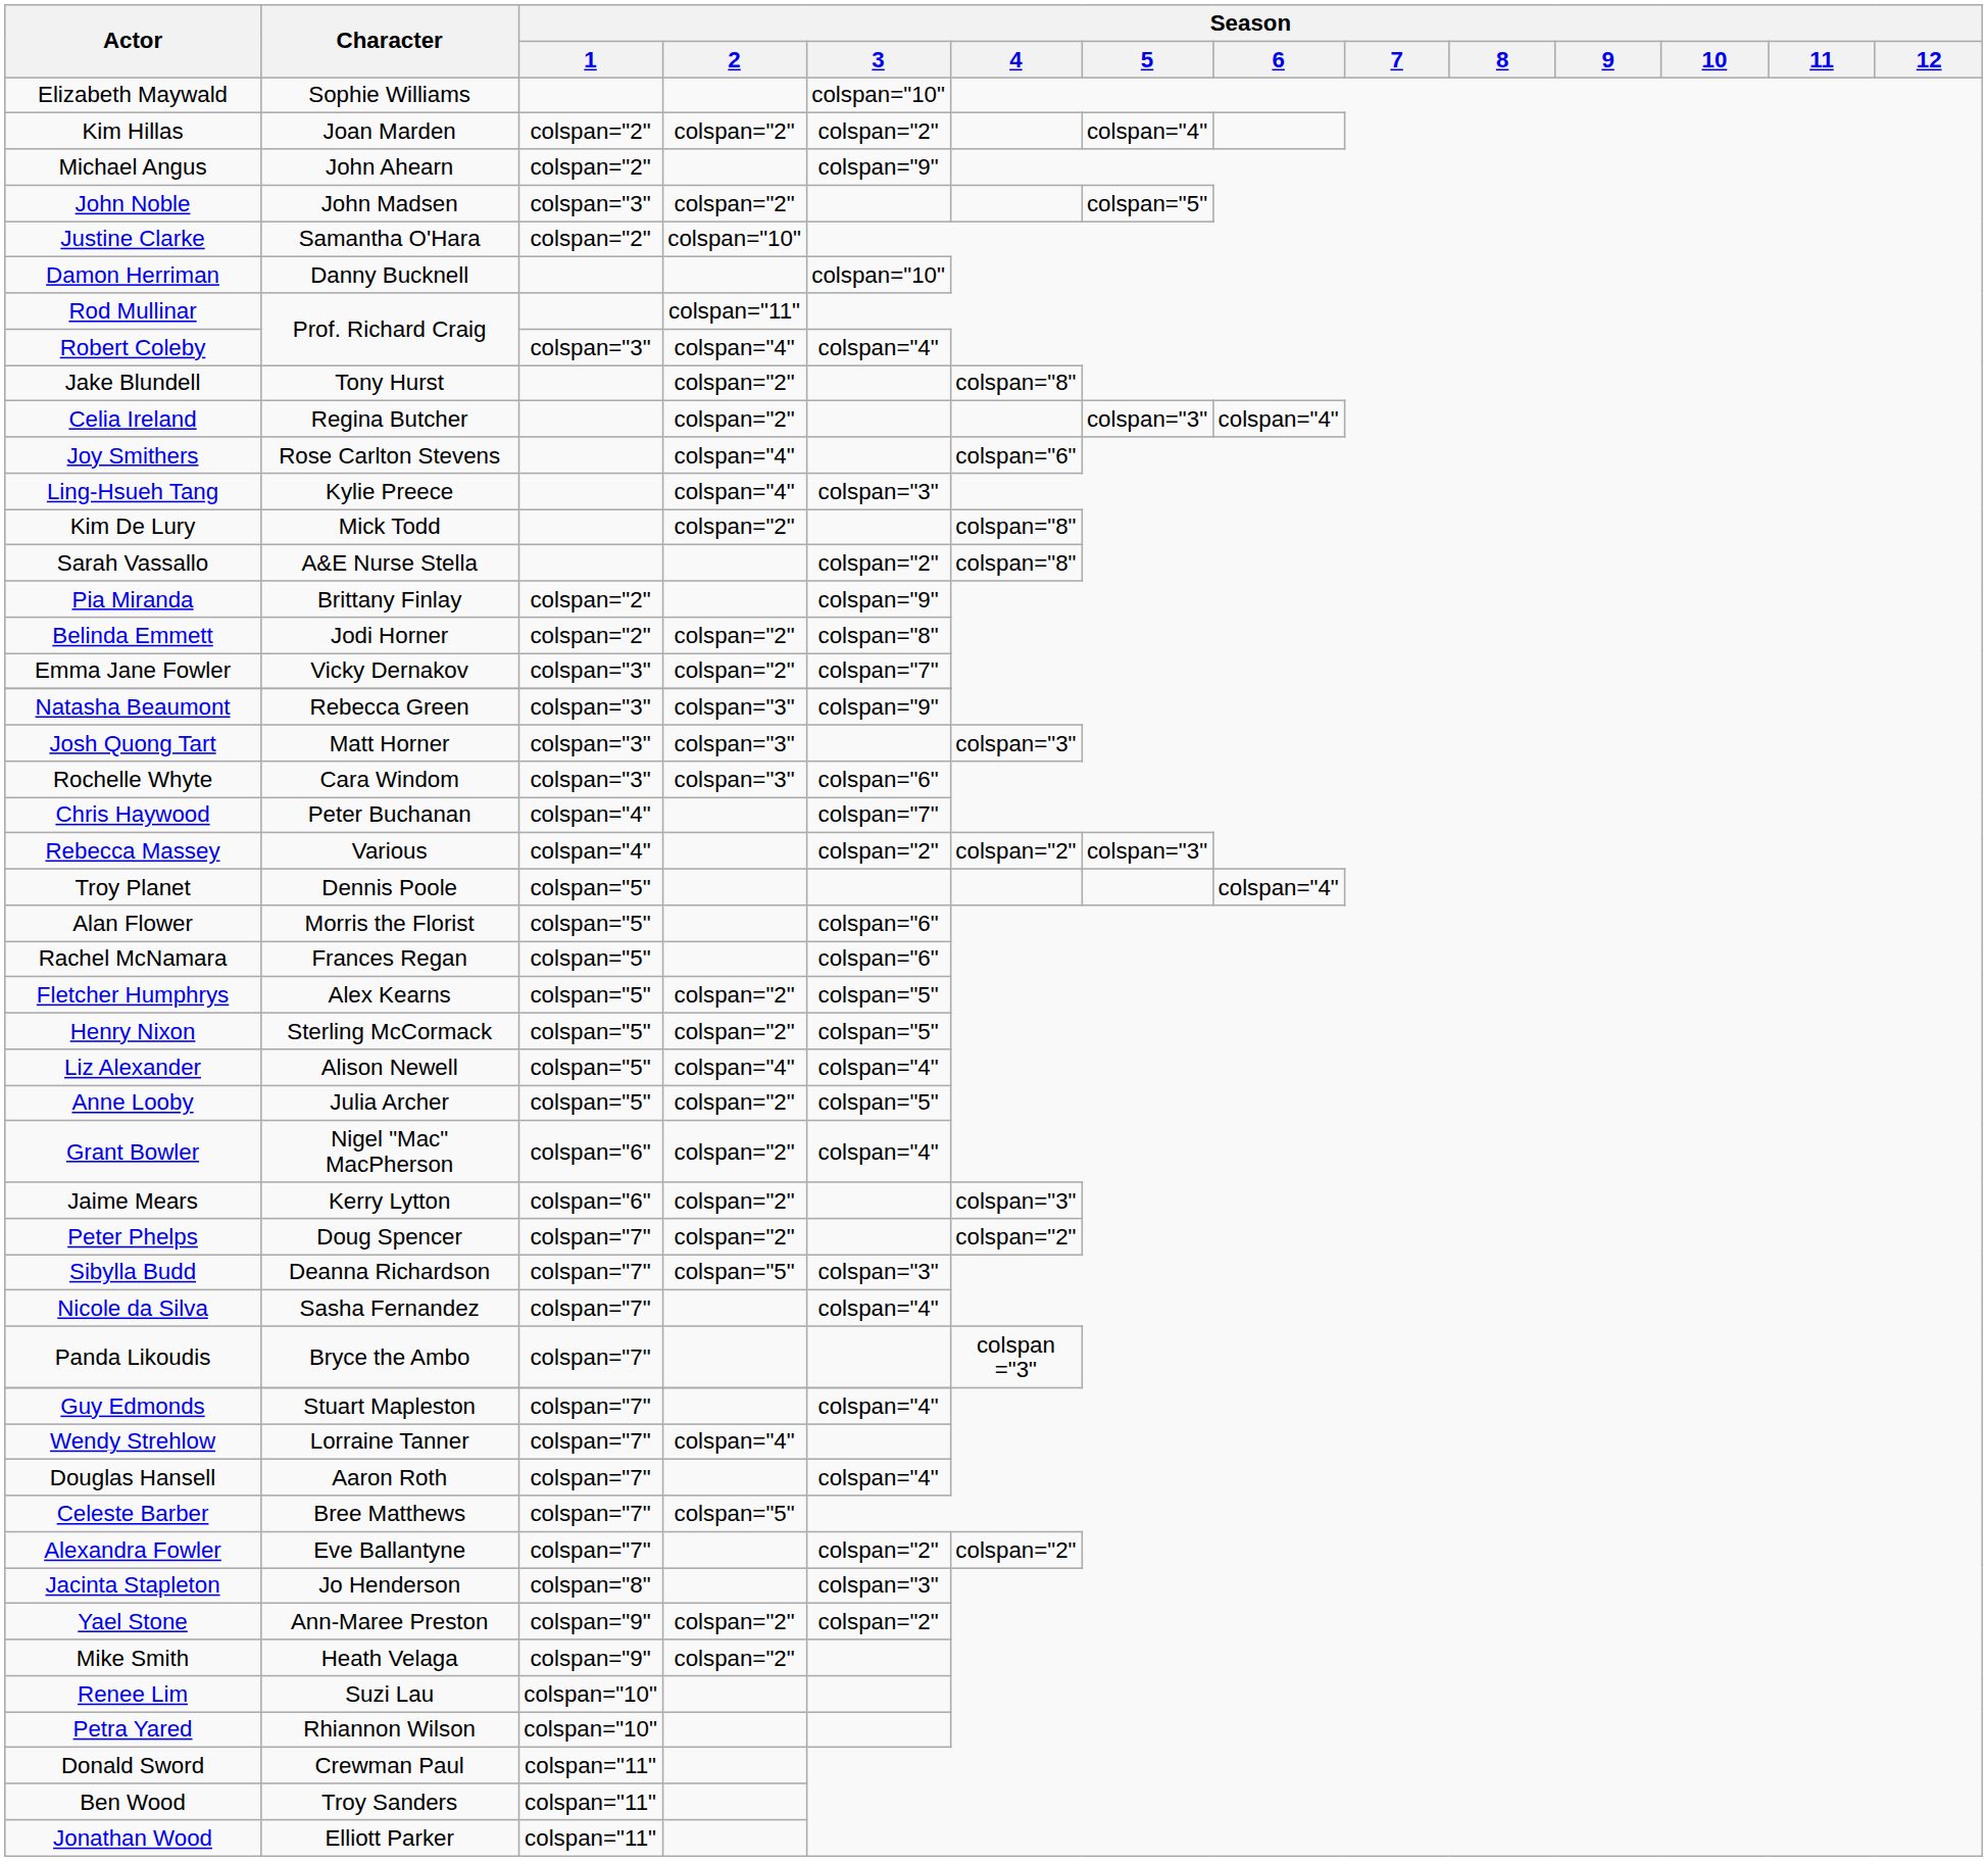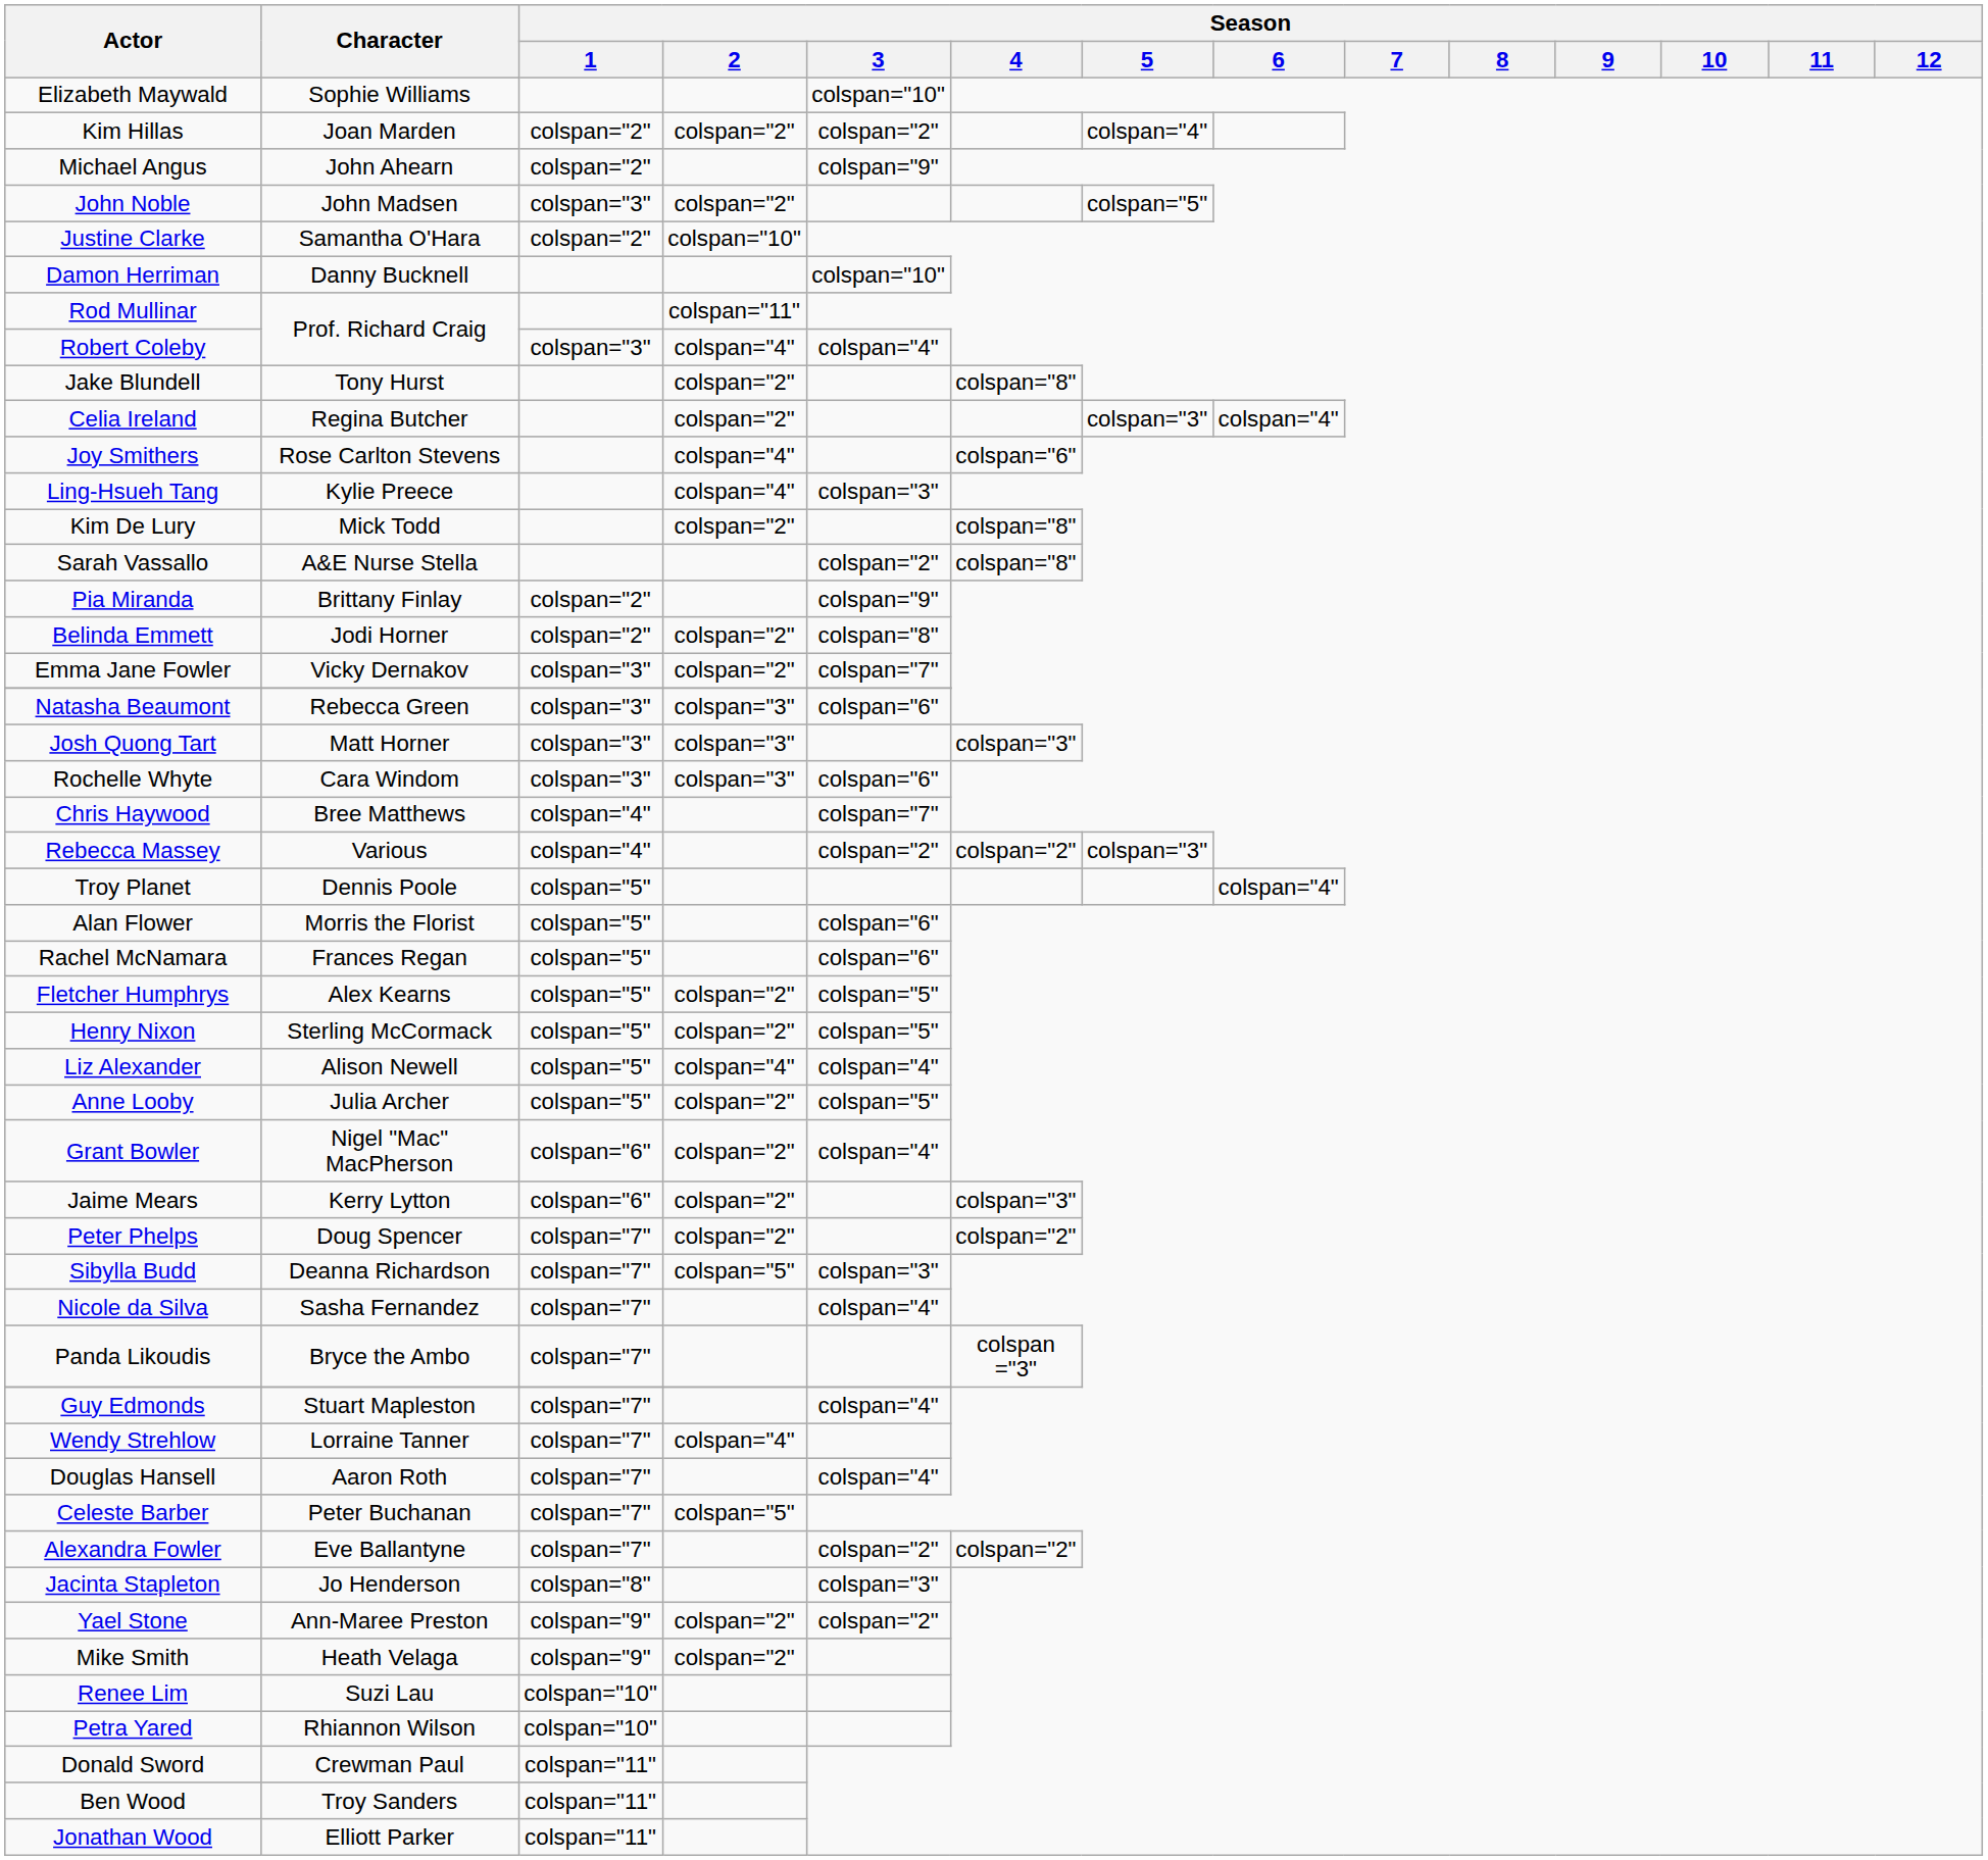Natasha Beaumont | Season / 3: colspan="9" -> colspan="6"
Chris Haywood | Character: Peter Buchanan -> Bree Matthews
Celeste Barber | Character: Bree Matthews -> Peter Buchanan
